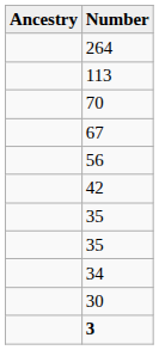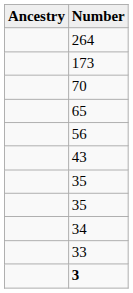row 3 | Number: 113 -> 173
row 5 | Number: 67 -> 65
row 7 | Number: 42 -> 43
row 11 | Number: 30 -> 33
